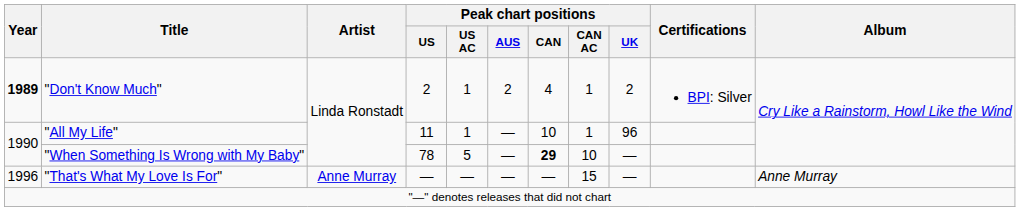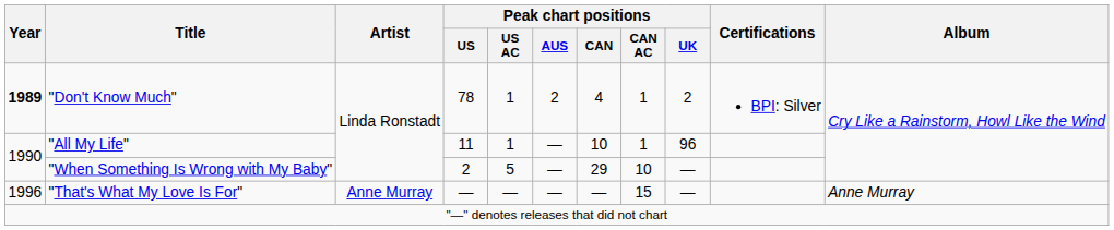"Don't Know Much" | Peak chart positions / US: 2 -> 78
"When Something Is Wrong with My Baby" | Peak chart positions / US: 78 -> 2
"When Something Is Wrong with My Baby" | Peak chart positions / CAN: bold -> normal
